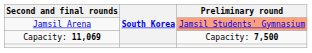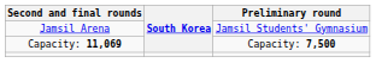Jamsil Arena | Preliminary round: lightsalmon background -> no background
